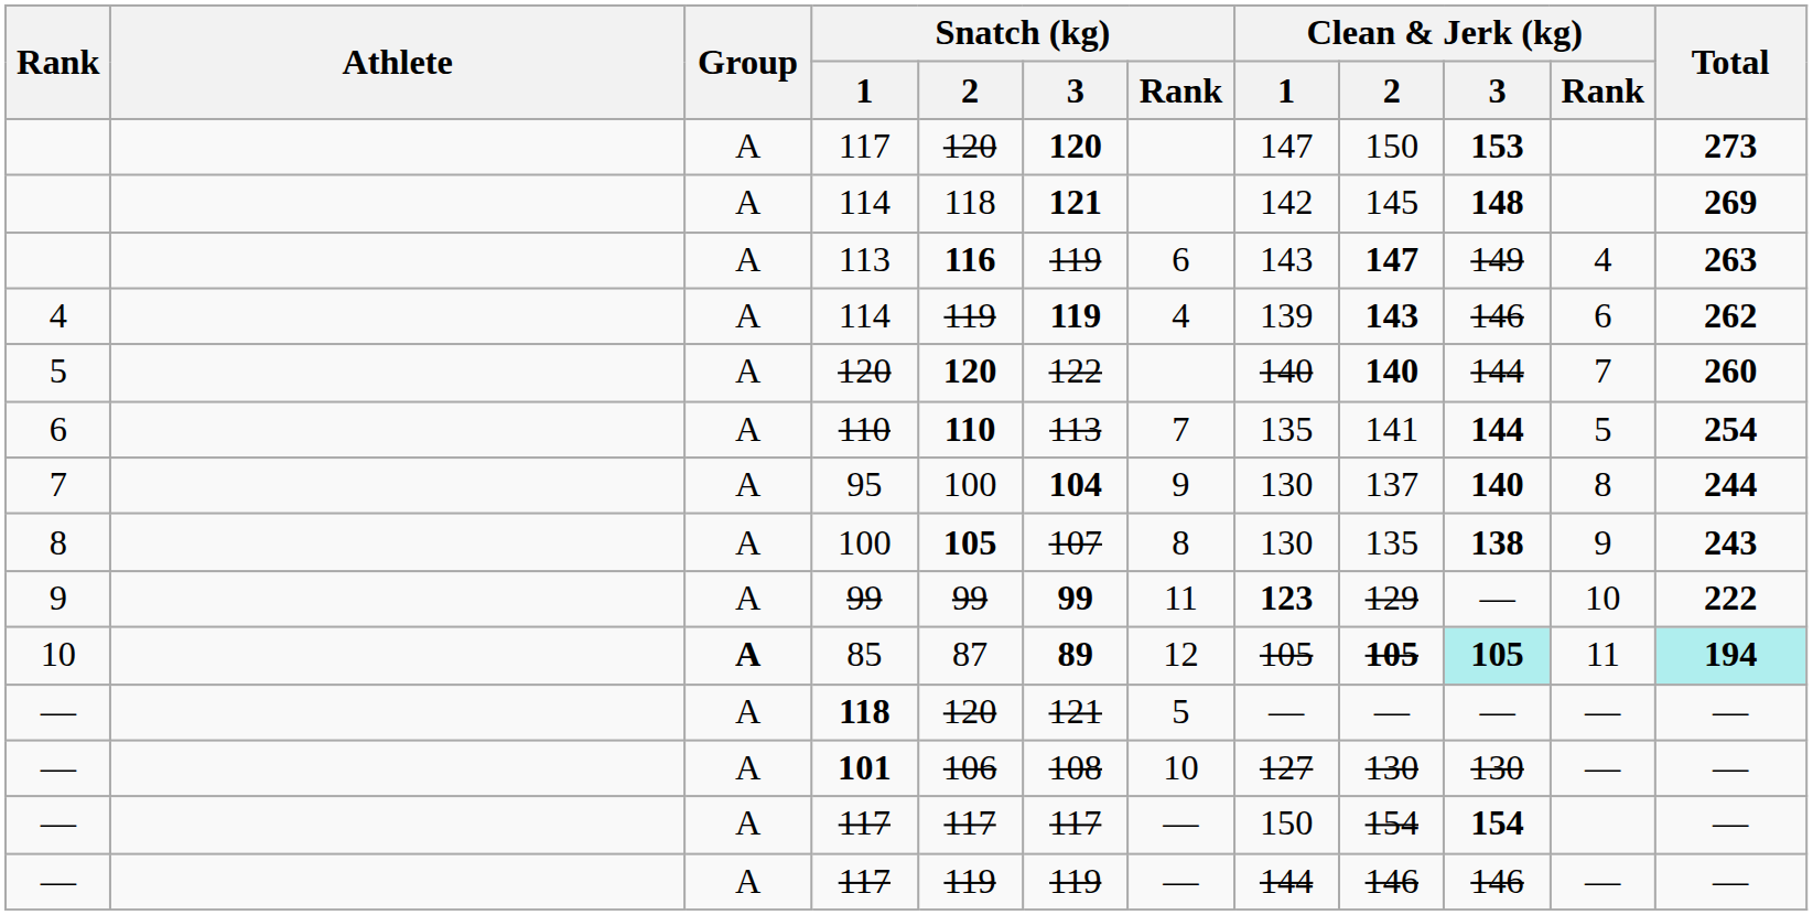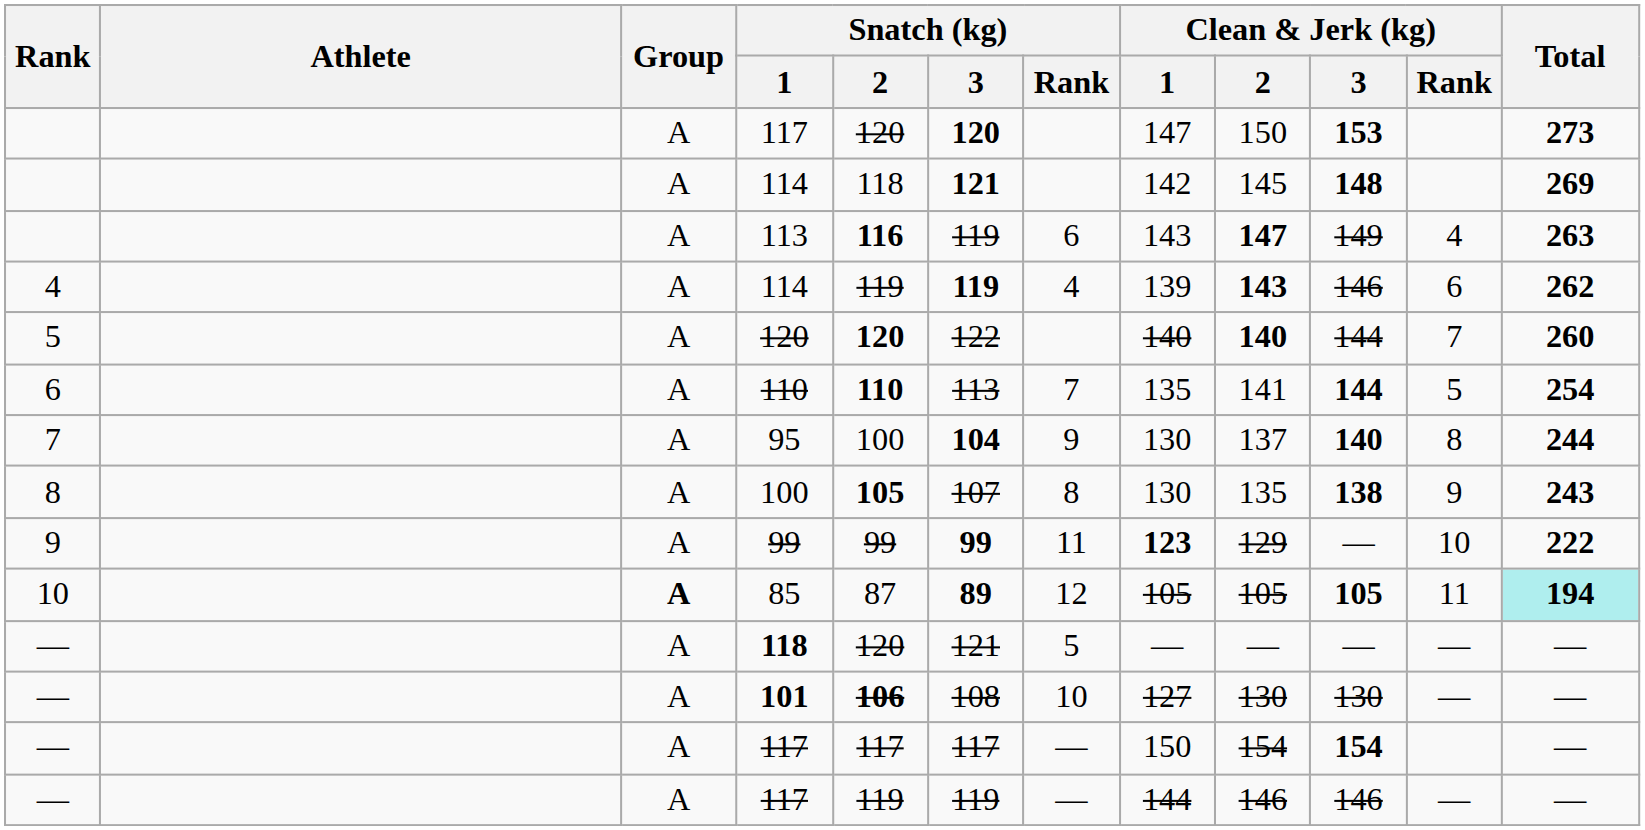85 | Clean & Jerk (kg) / 2: bold -> normal
85 | Clean & Jerk (kg) / 3: paleturquoise background -> no background
101 | Snatch (kg) / 2: normal -> bold
